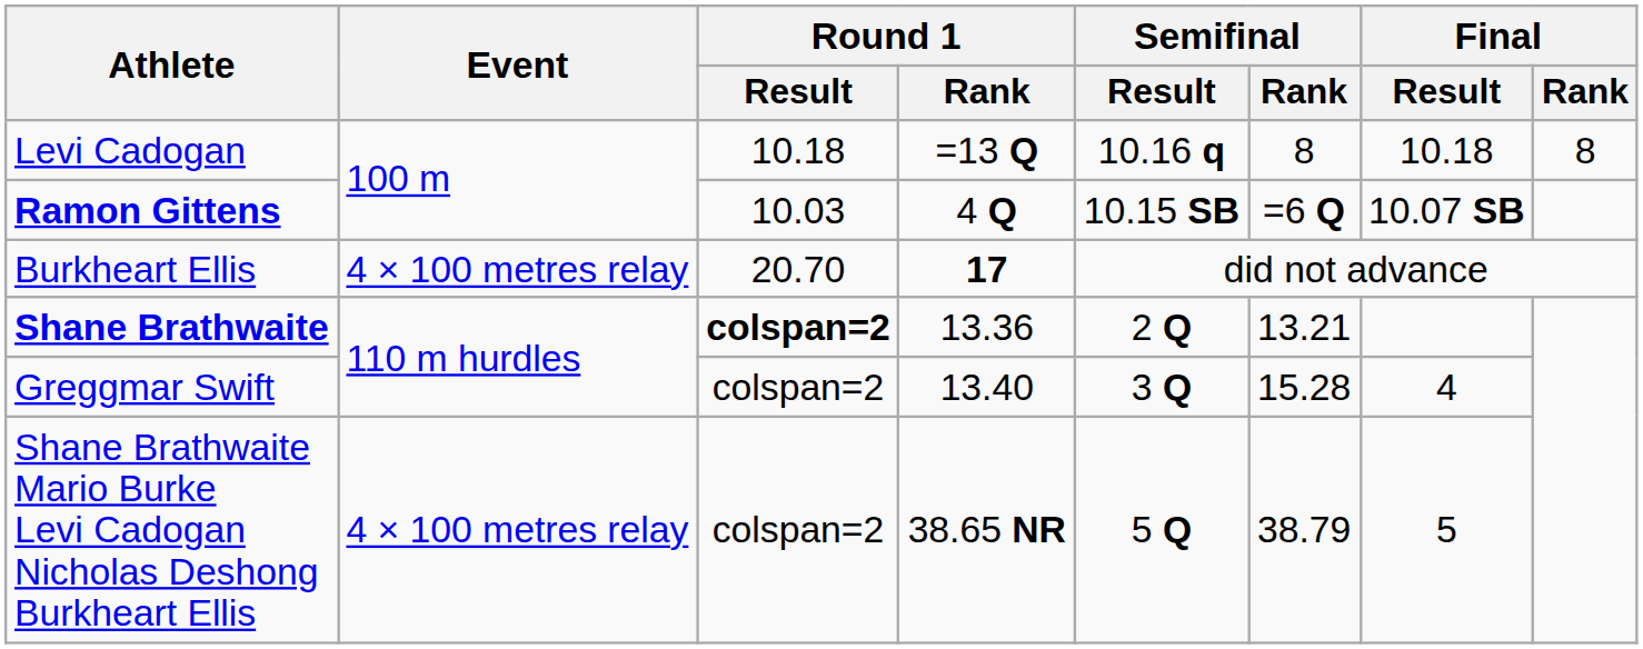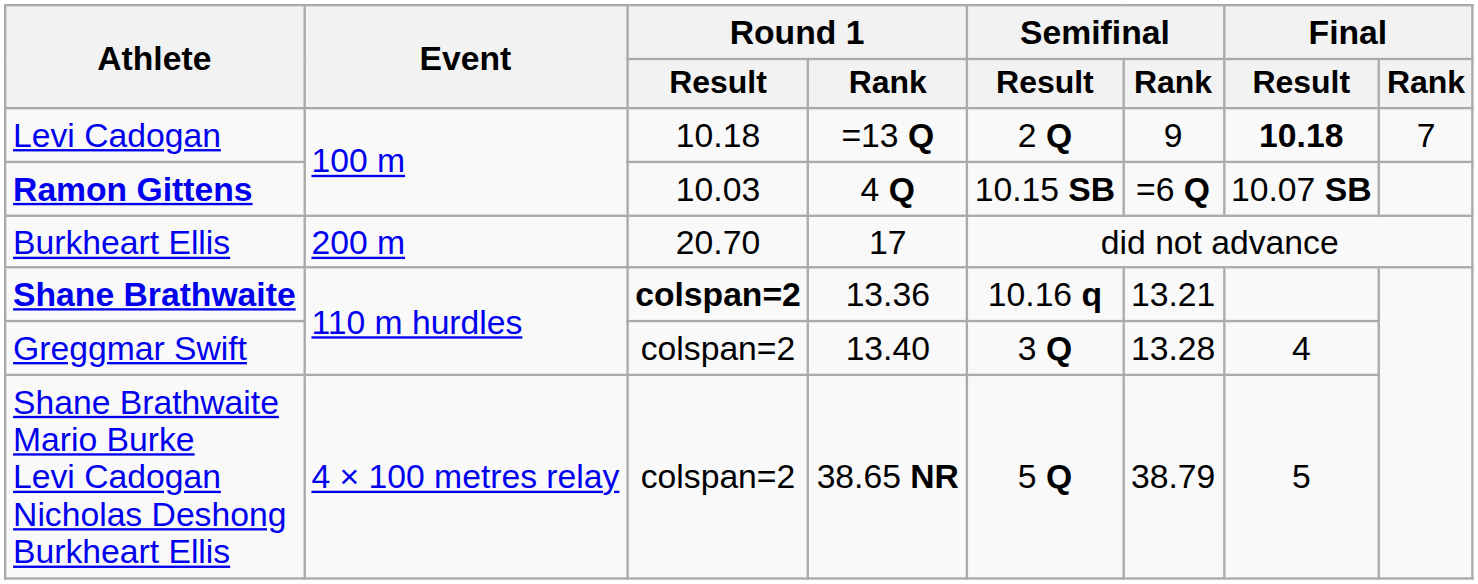Levi Cadogan | Semifinal / Result: 10.16 q -> 2 Q
Levi Cadogan | Semifinal / Rank: 8 -> 9
Levi Cadogan | Final / Result: normal -> bold
Levi Cadogan | Final / Rank: 8 -> 7
Burkheart Ellis | Event: 4 × 100 metres relay -> 200 m
Burkheart Ellis | Round 1 / Rank: bold -> normal
Shane Brathwaite | Semifinal / Result: 2 Q -> 10.16 q
Greggmar Swift | Semifinal / Rank: 15.28 -> 13.28
